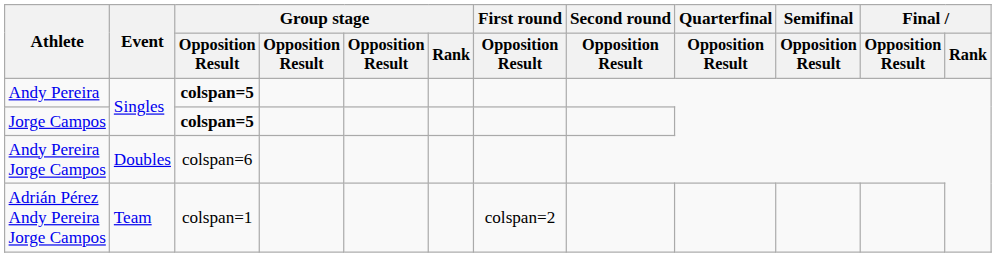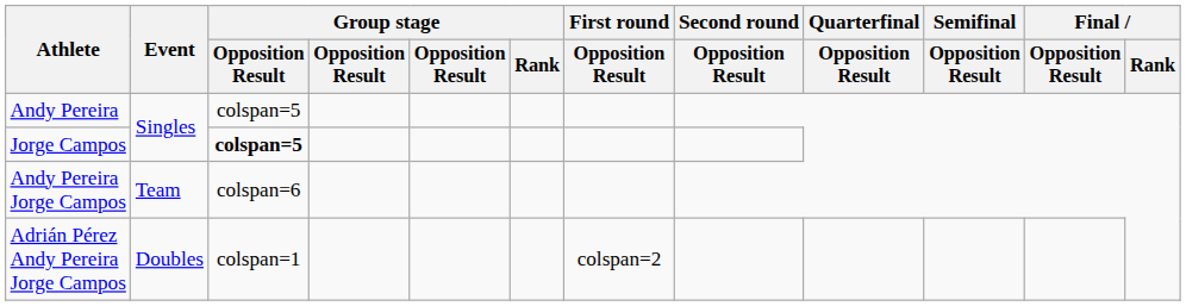Andy Pereira | column 3: bold -> normal
Andy Pereira Jorge Campos | Event: Doubles -> Team
Adrián Pérez Andy Pereira Jorge Campos | Event: Team -> Doubles
